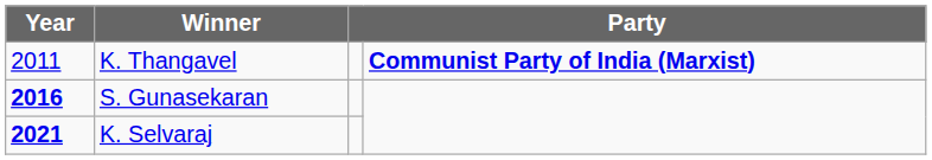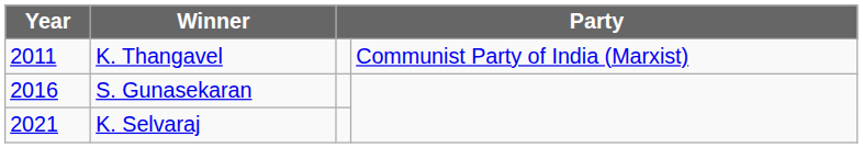K. Thangavel | column 4: bold -> normal
S. Gunasekaran | Year: bold -> normal
K. Selvaraj | Year: bold -> normal
